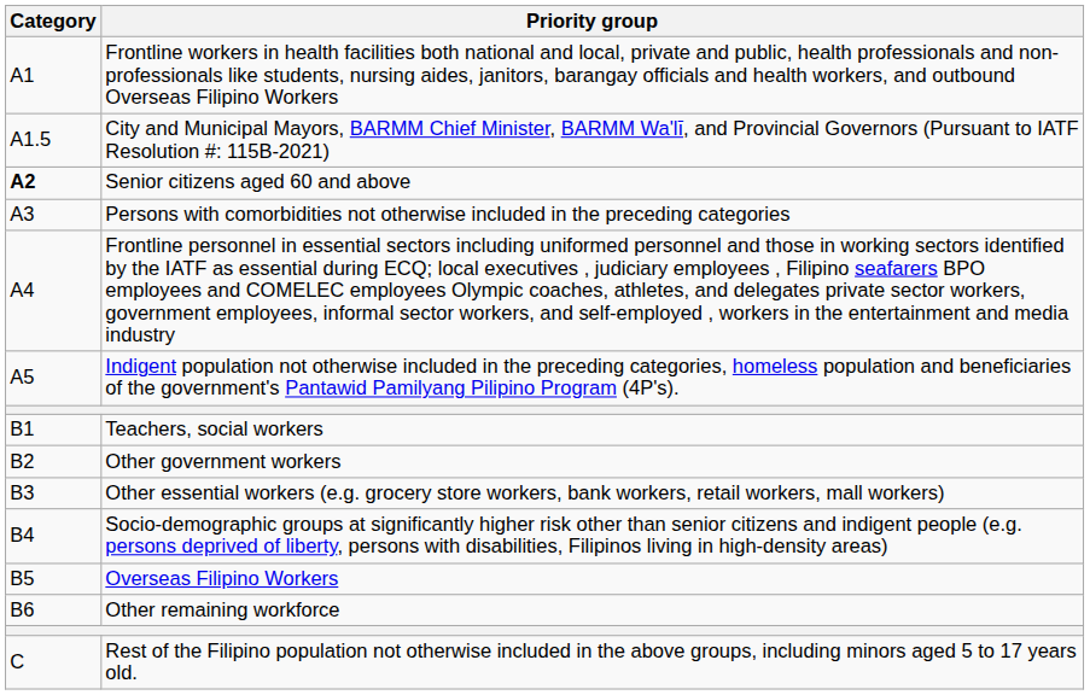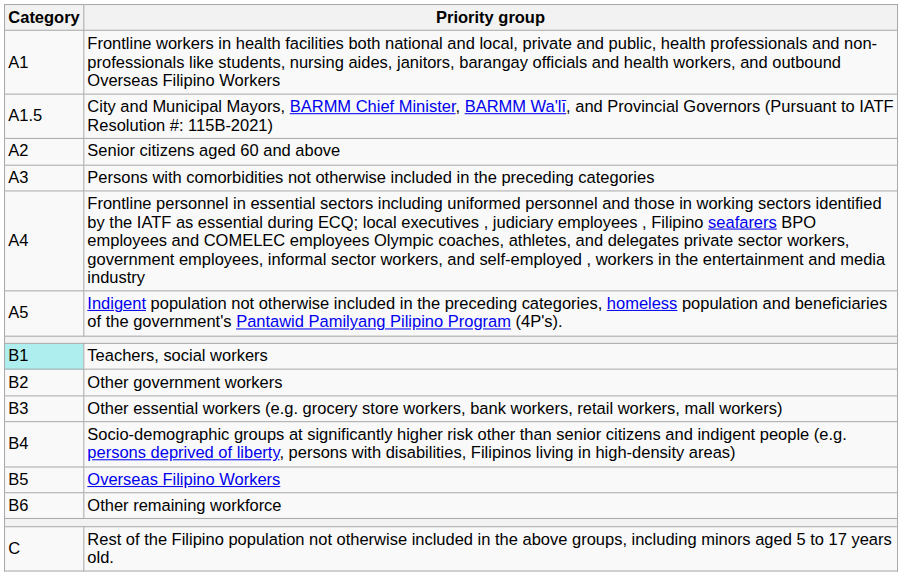Senior citizens aged 60 and above | Category: bold -> normal
Teachers, social workers | Category: no background -> paleturquoise background
